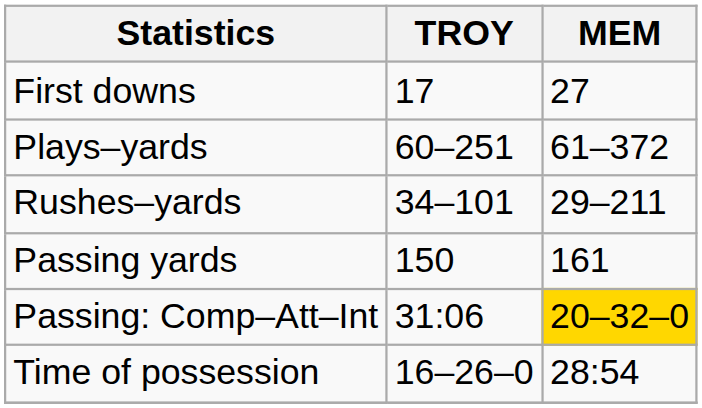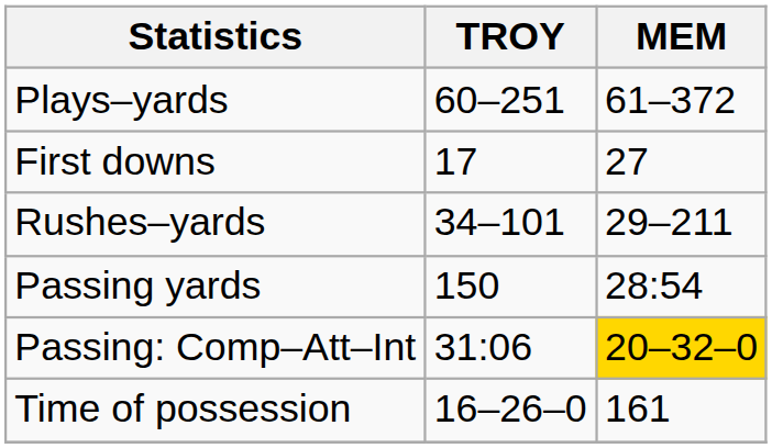rows swapped: First downs <-> Plays–yards
Passing yards | MEM: 161 -> 28:54
Time of possession | MEM: 28:54 -> 161
